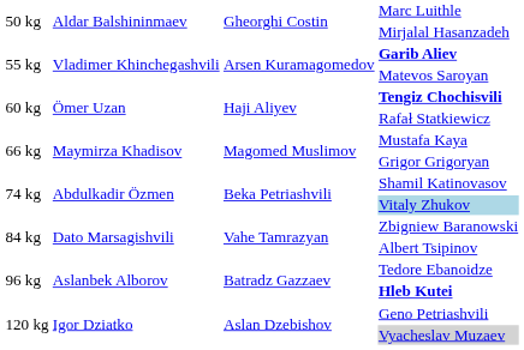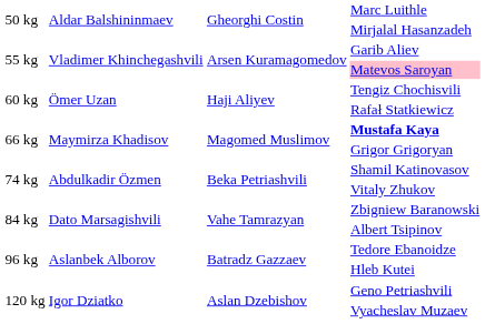Garib Aliev | column 4: bold -> normal
Matevos Saroyan | column 4: no background -> pink background
Tengiz Chochisvili | column 4: bold -> normal
Mustafa Kaya | column 4: normal -> bold
Vitaly Zhukov | column 4: lightblue background -> no background
Hleb Kutei | column 4: bold -> normal
Vyacheslav Muzaev | column 4: lightgrey background -> no background
